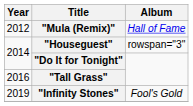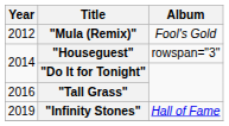"Mula (Remix)" | Album: Hall of Fame -> Fool's Gold
"Infinity Stones" | Album: Fool's Gold -> Hall of Fame
